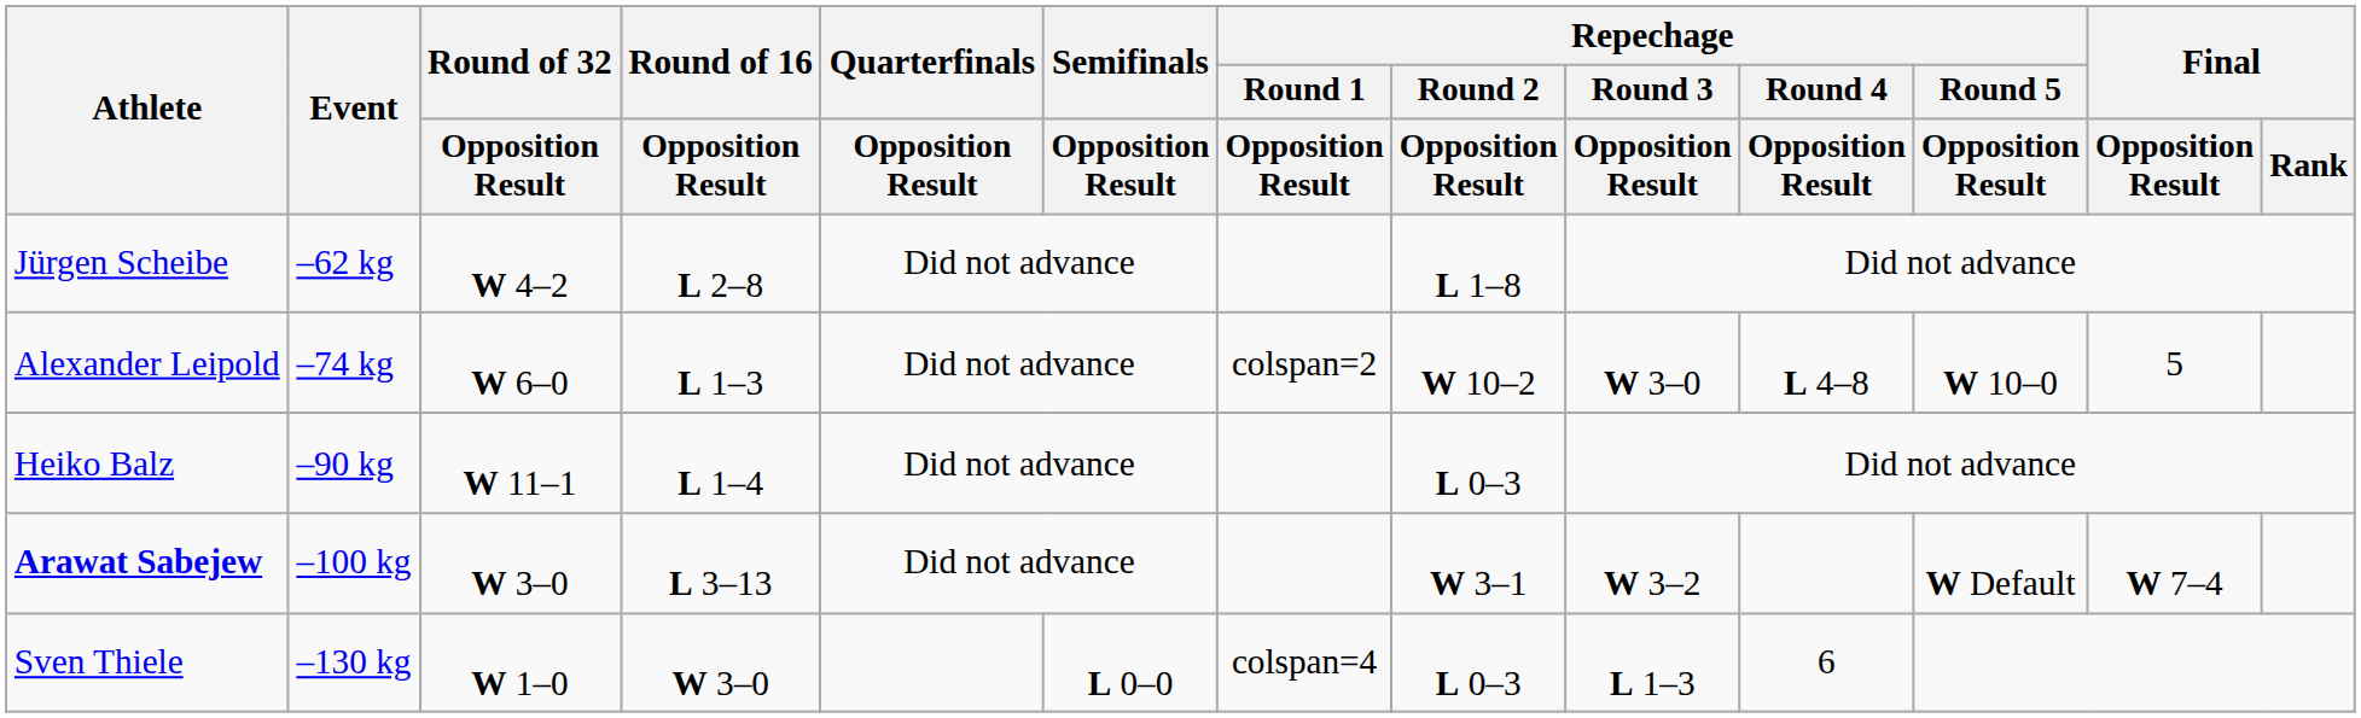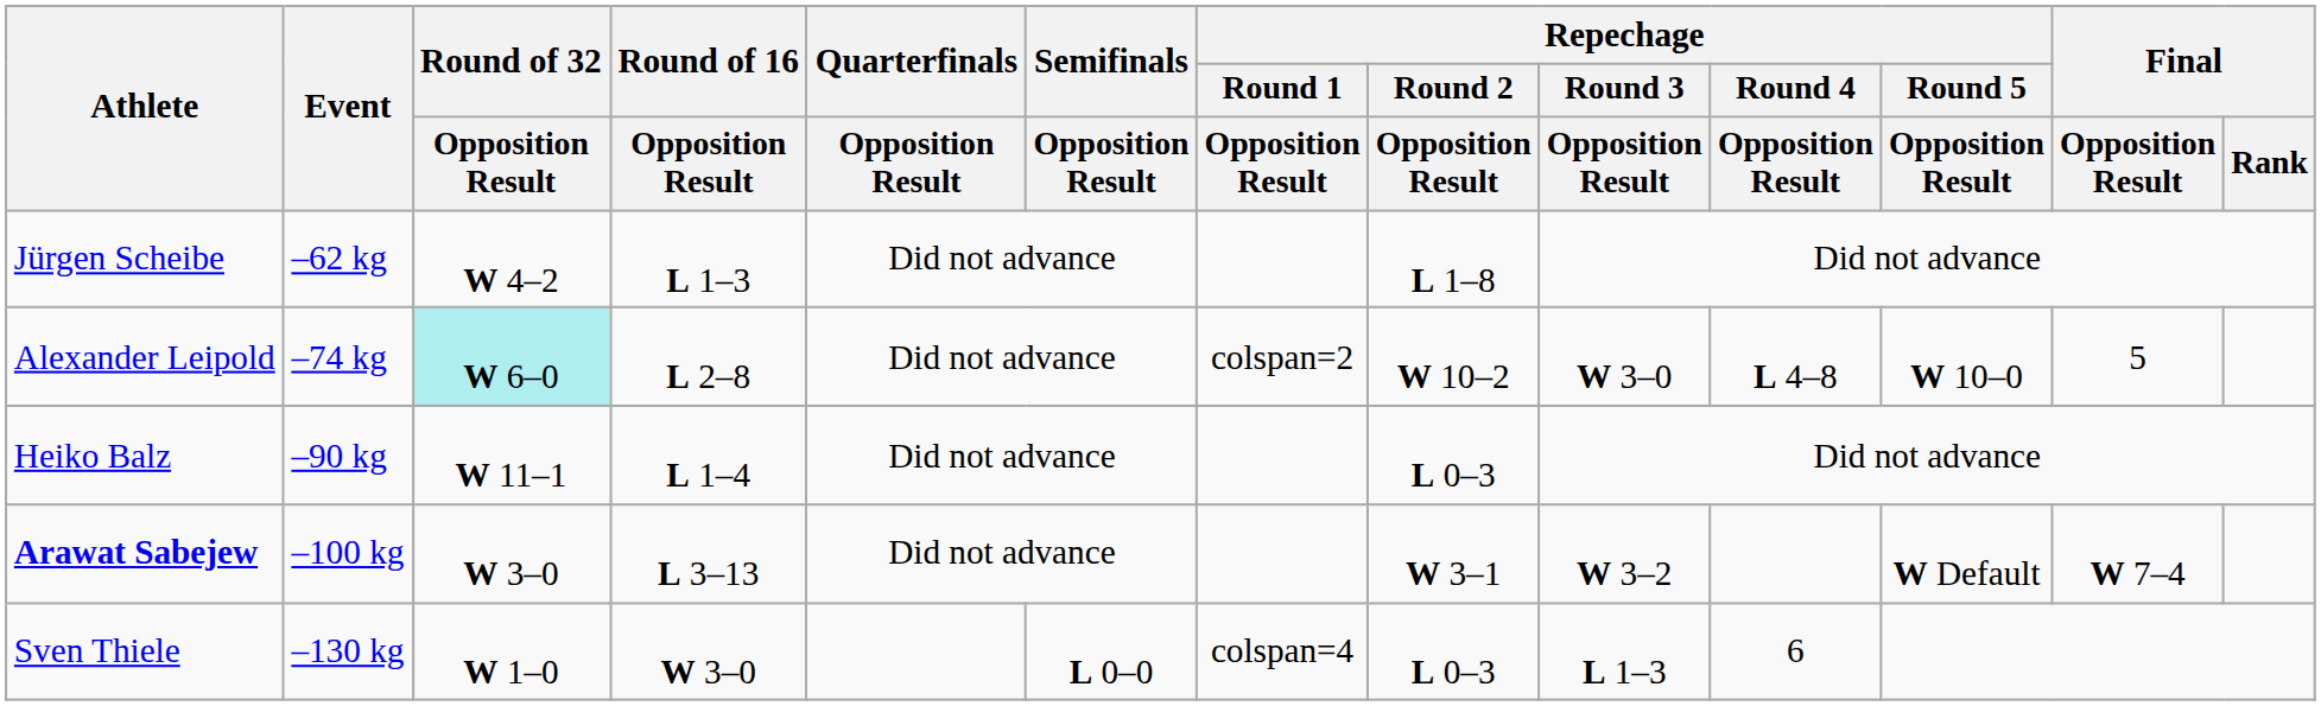Jürgen Scheibe | Round of 16 / Opposition Result: L 2–8 -> L 1–3
Alexander Leipold | Round of 32 / Opposition Result: no background -> paleturquoise background
Alexander Leipold | Round of 16 / Opposition Result: L 1–3 -> L 2–8
